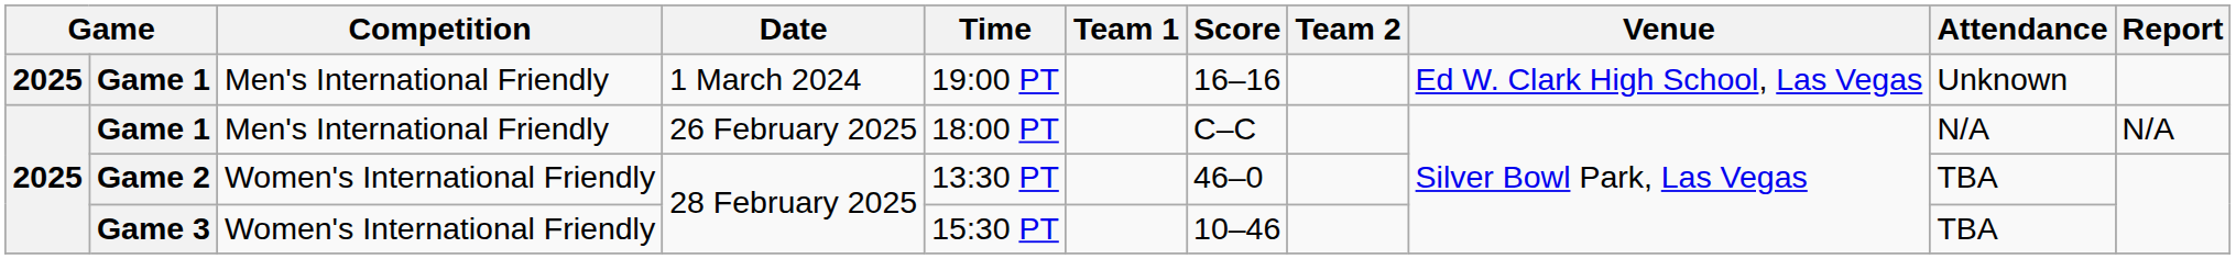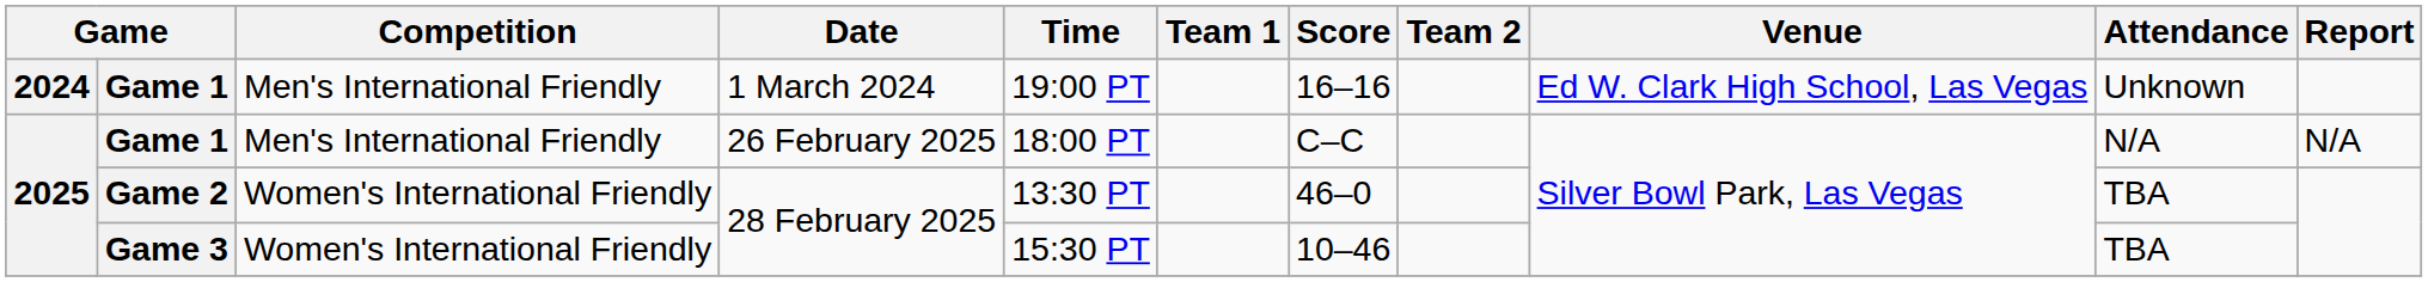Game 1 / 1 March 2024 | column 1: 2025 -> 2024
